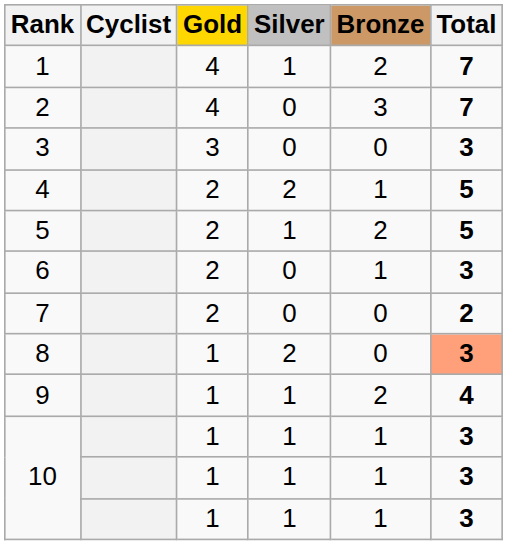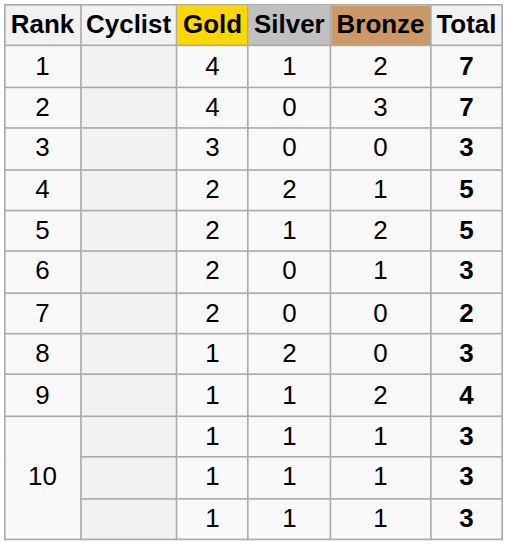8 | Total: lightsalmon background -> no background
